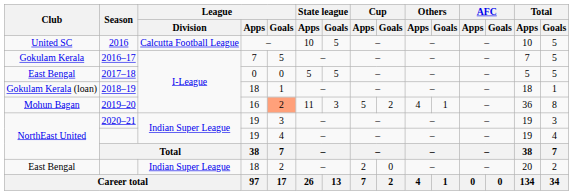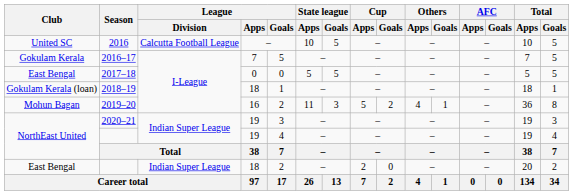2019–20 | League / Goals: lightsalmon background -> no background
